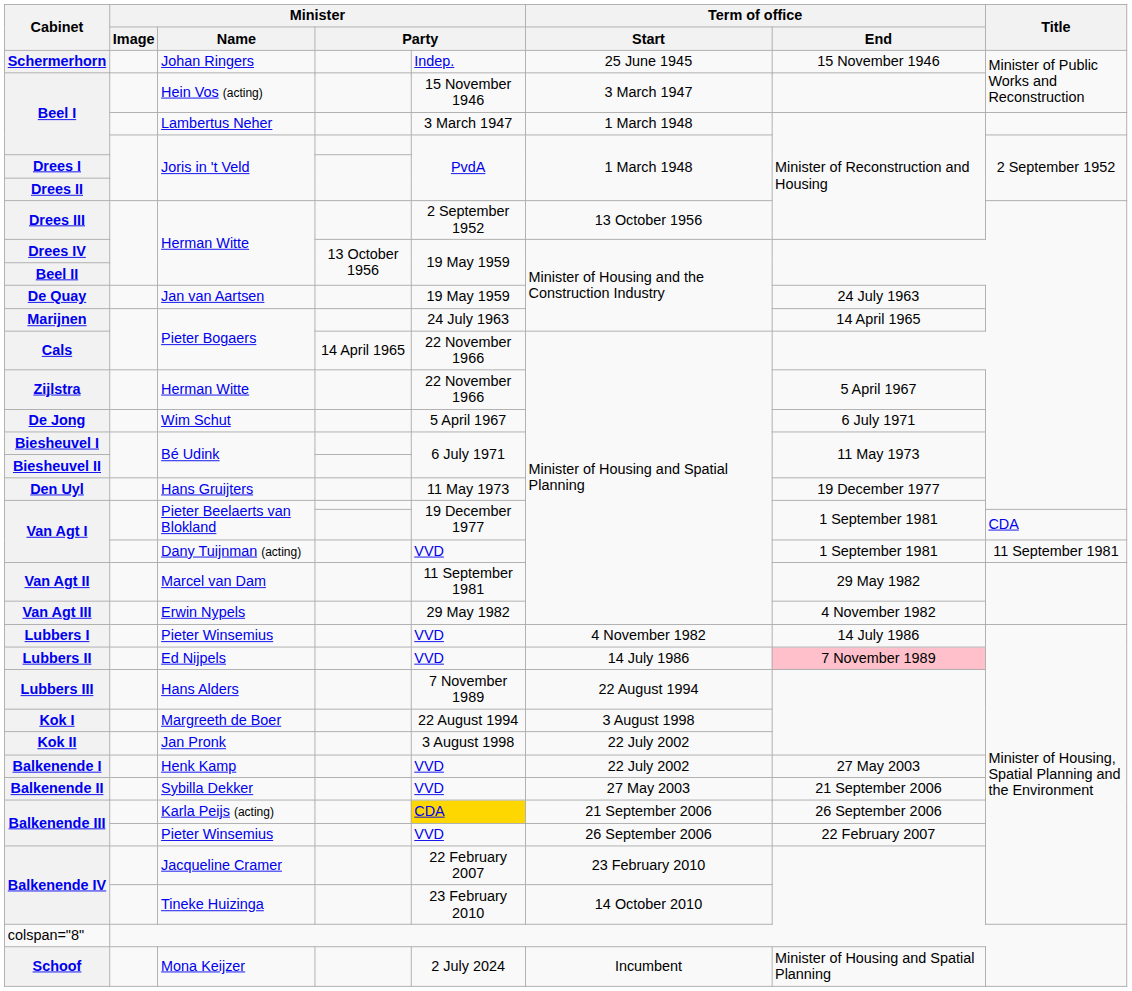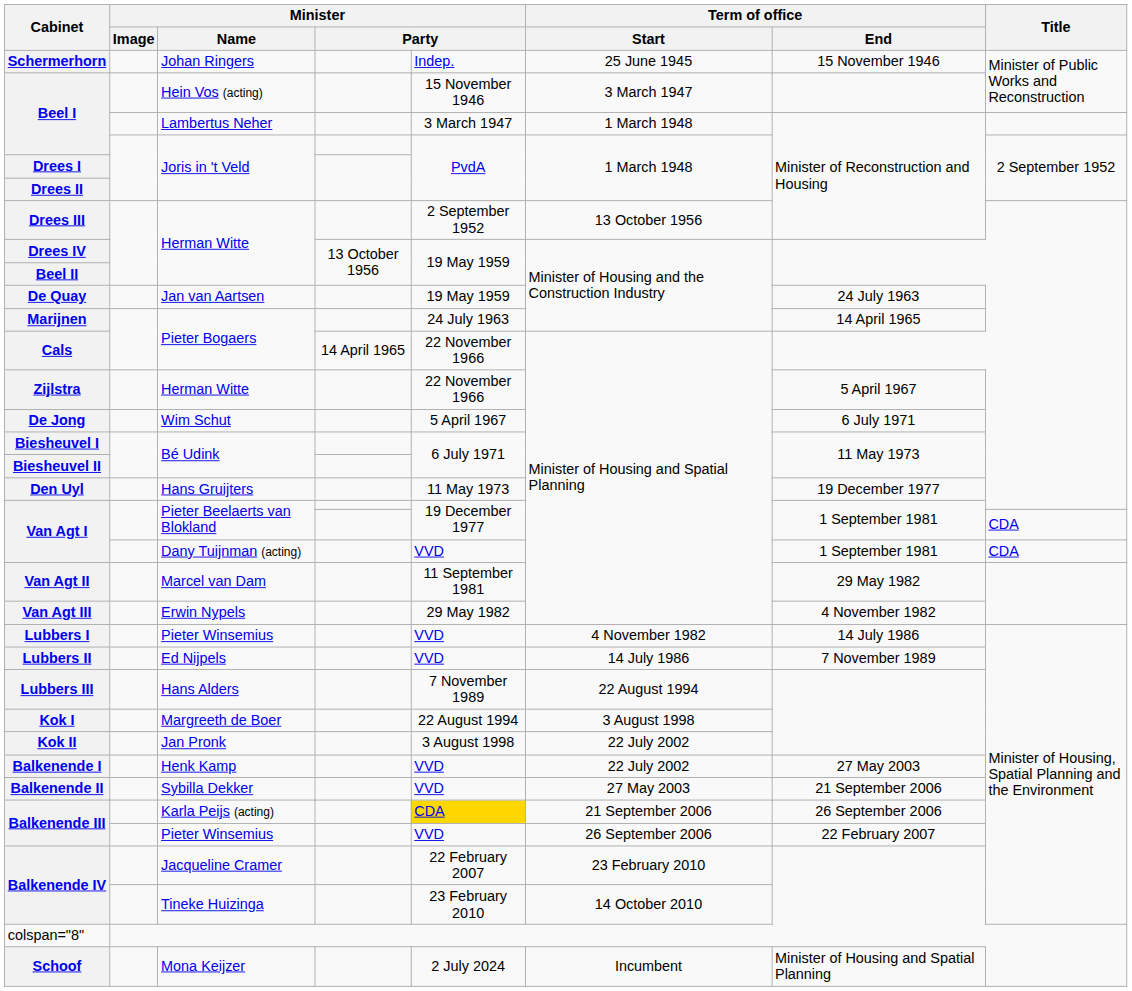Van Agt I / Dany Tuijnman (acting) | Title: 11 September 1981 -> CDA
Lubbers II | Term of office / End: pink background -> no background
